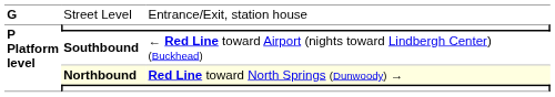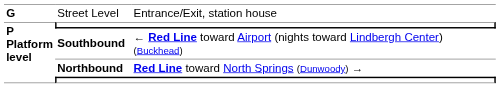Northbound | column 2: lightyellow background -> no background
Northbound | column 3: lightyellow background -> no background
